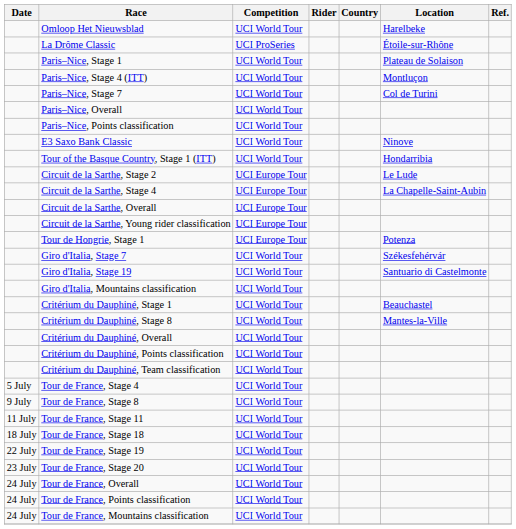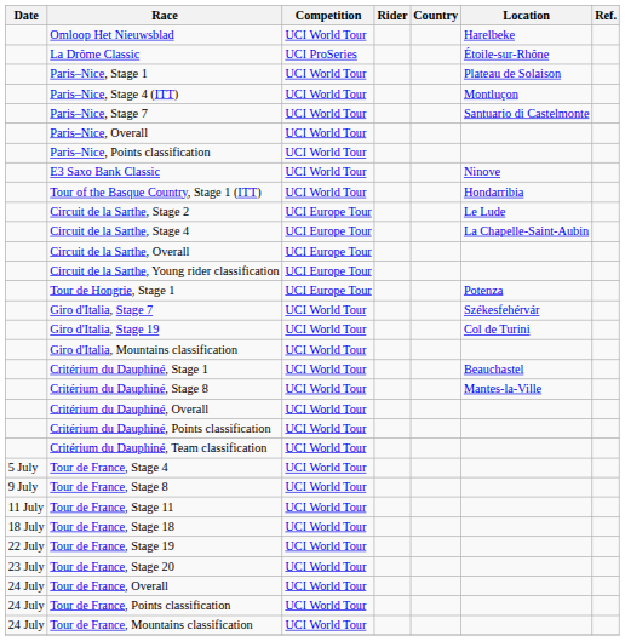Paris–Nice, Stage 7 | Location: Col de Turini -> Santuario di Castelmonte
Giro d'Italia, Stage 19 | Location: Santuario di Castelmonte -> Col de Turini
